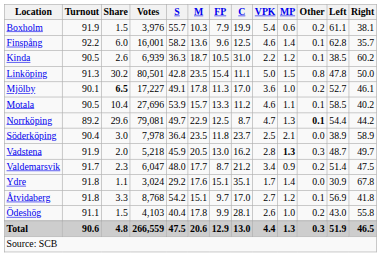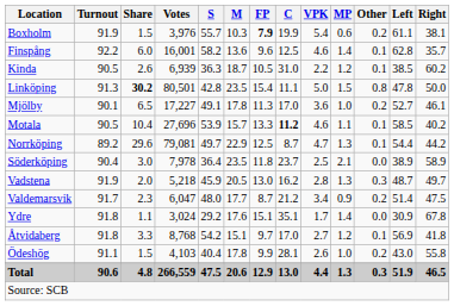Boxholm | FP: normal -> bold
Linköping | Share: normal -> bold
Mjölby | Share: bold -> normal
Motala | C: normal -> bold
Norrköping | Other: bold -> normal
Vadstena | MP: bold -> normal
